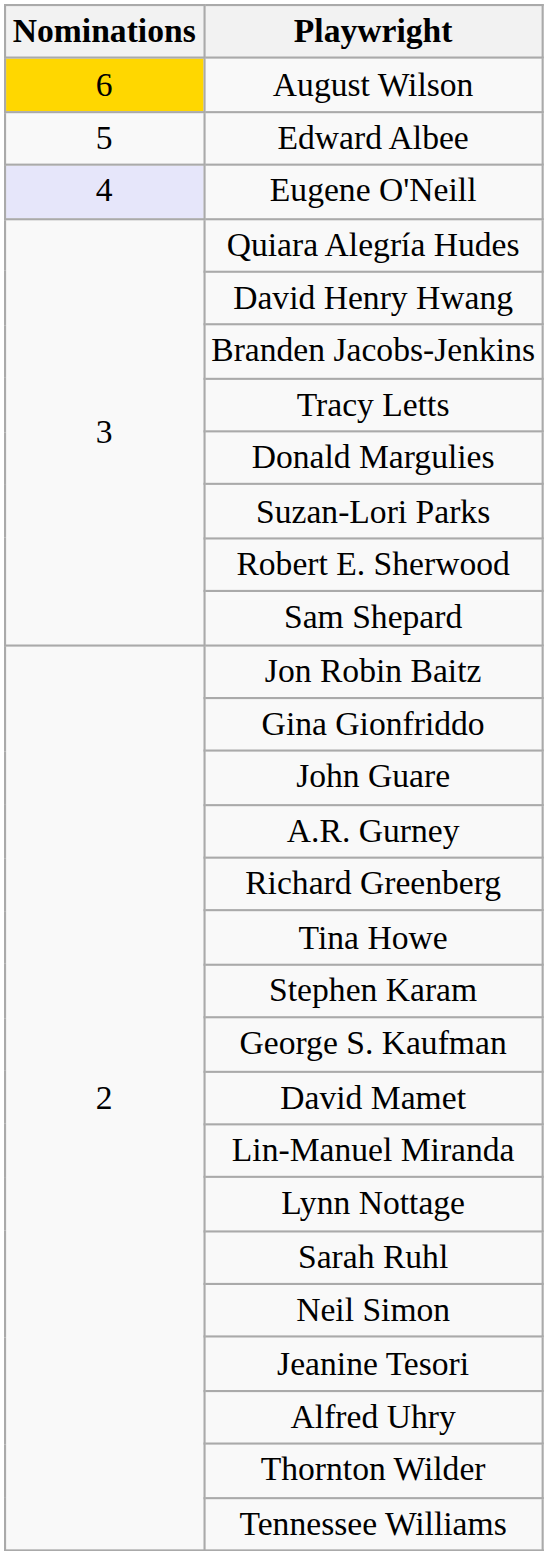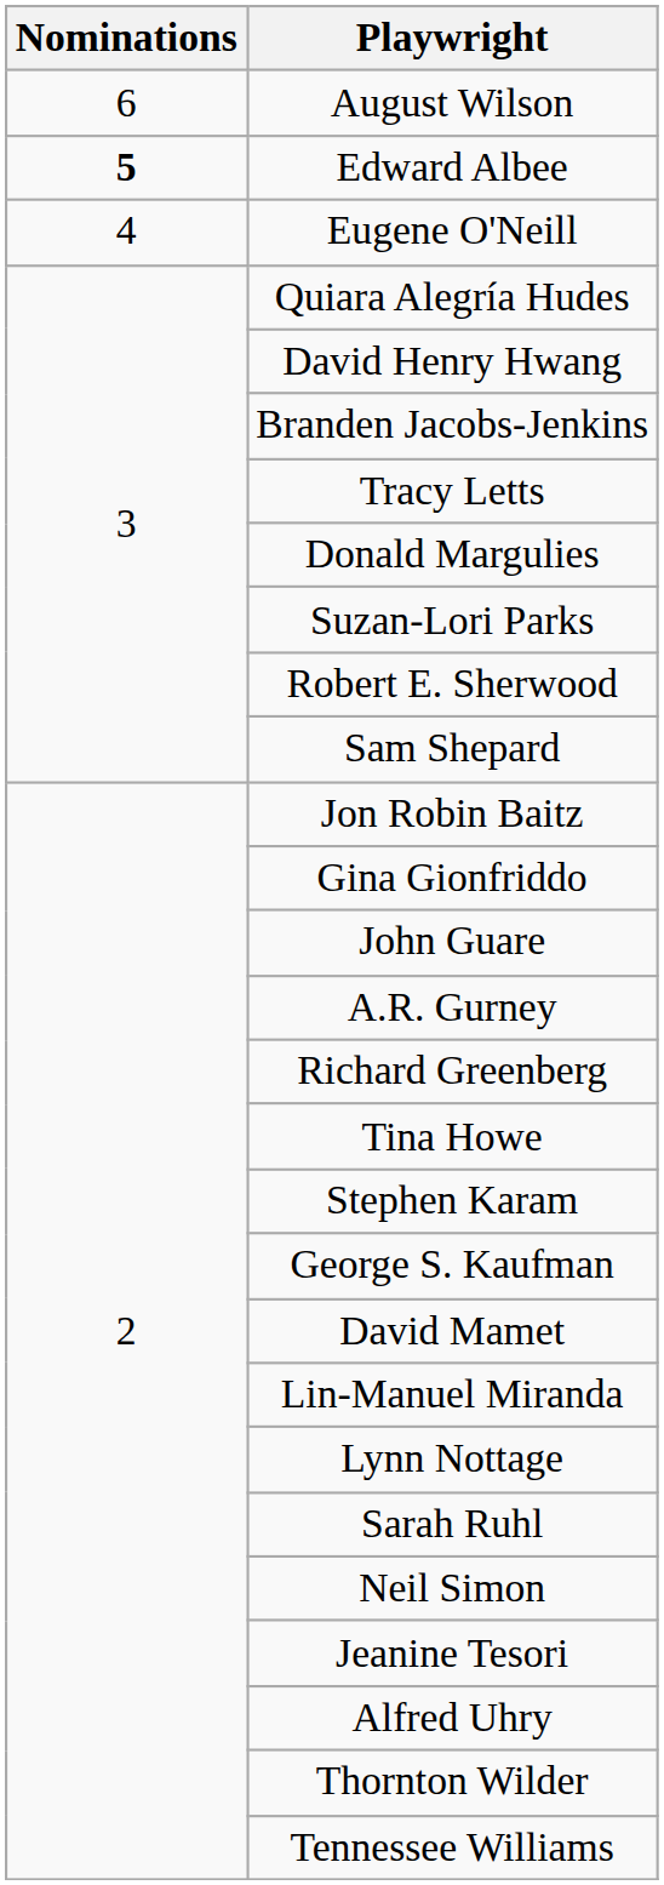August Wilson | Nominations: gold background -> no background
Edward Albee | Nominations: normal -> bold
Eugene O'Neill | Nominations: lavender background -> no background
